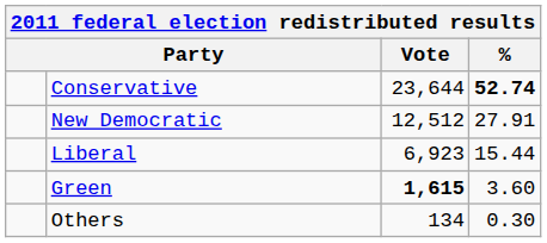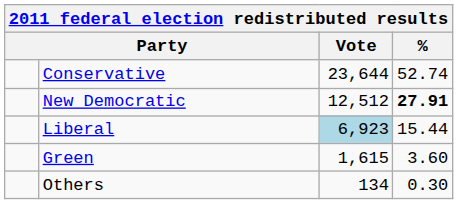Conservative | %: bold -> normal
New Democratic | %: normal -> bold
Liberal | Vote: no background -> lightblue background
Green | Vote: bold -> normal
